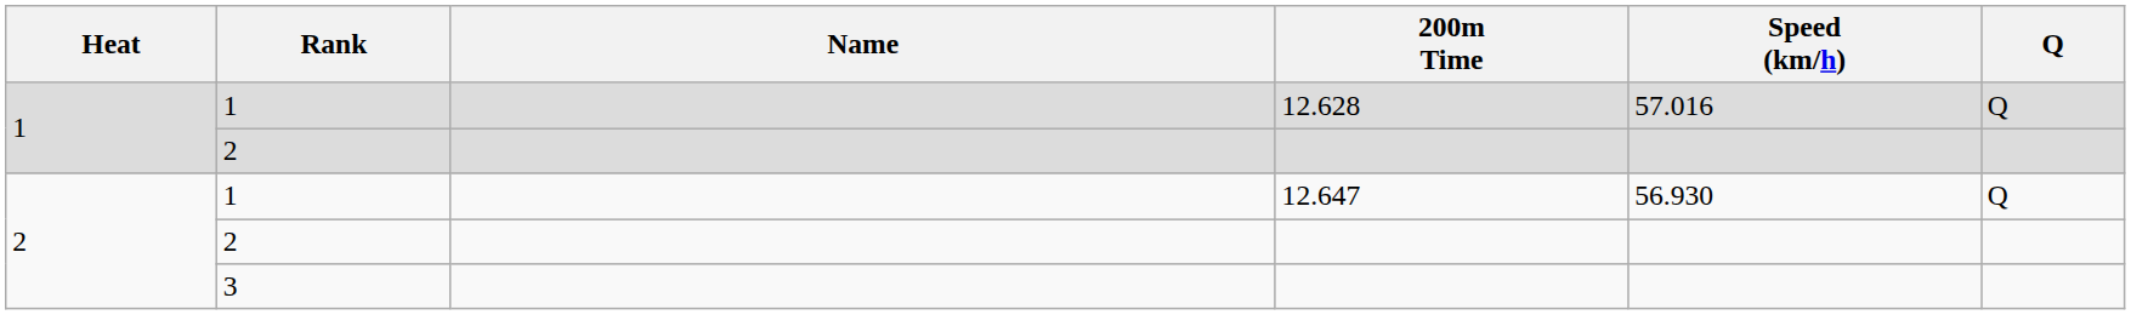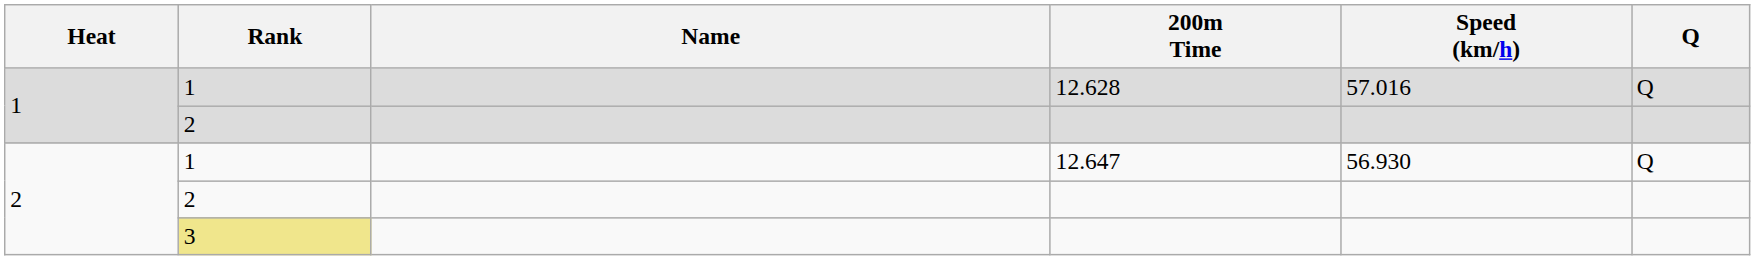3 | Rank: no background -> khaki background
